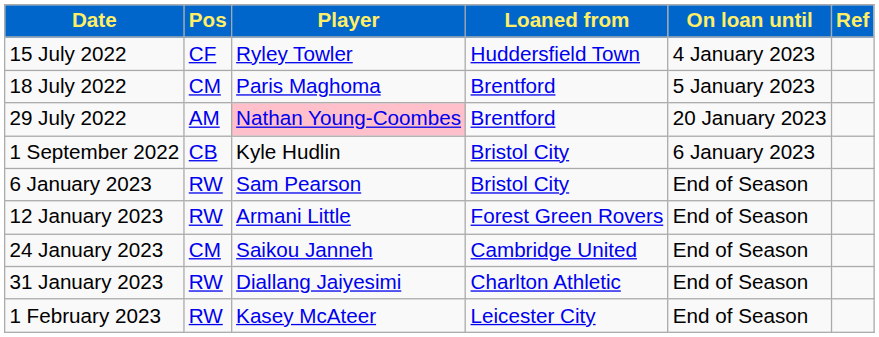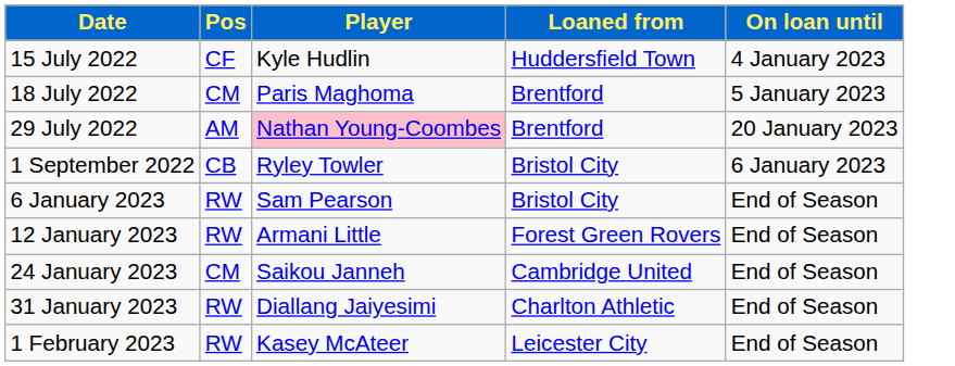- column: Ref
15 July 2022 | Player: Ryley Towler -> Kyle Hudlin
1 September 2022 | Player: Kyle Hudlin -> Ryley Towler
